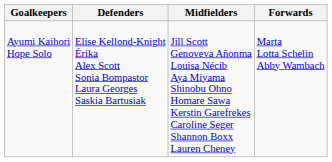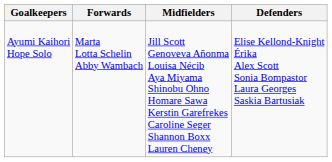columns swapped: Defenders <-> Forwards
